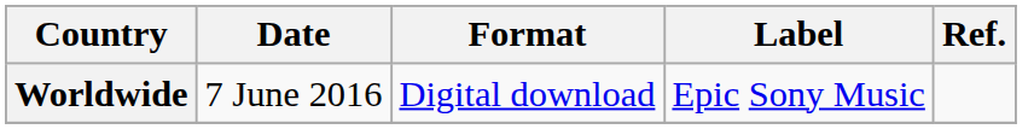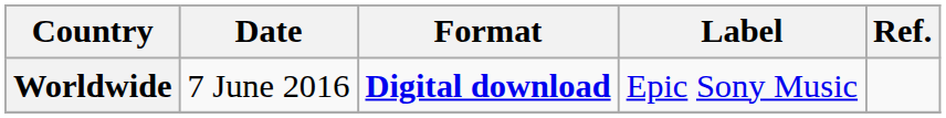Worldwide | Format: normal -> bold
